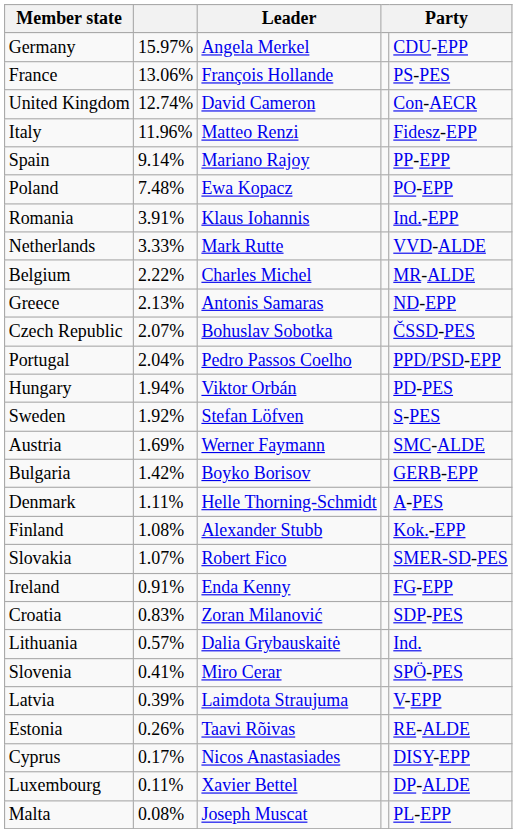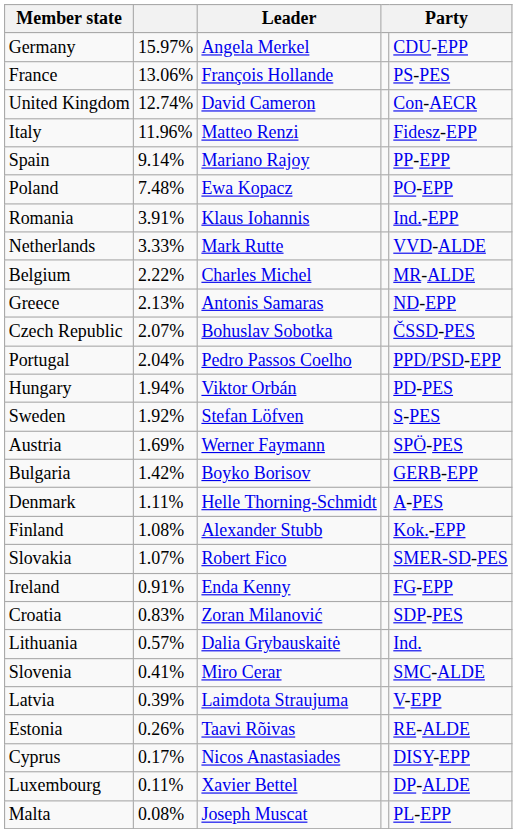Austria | column 5: SMC-ALDE -> SPÖ-PES
Slovenia | column 5: SPÖ-PES -> SMC-ALDE
